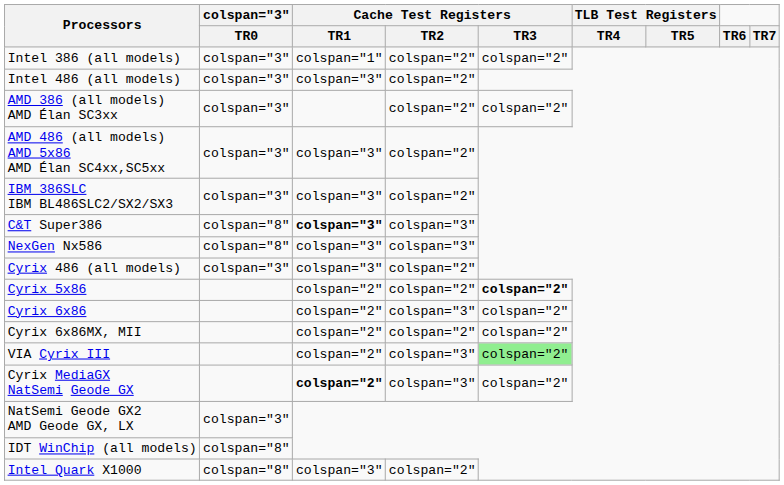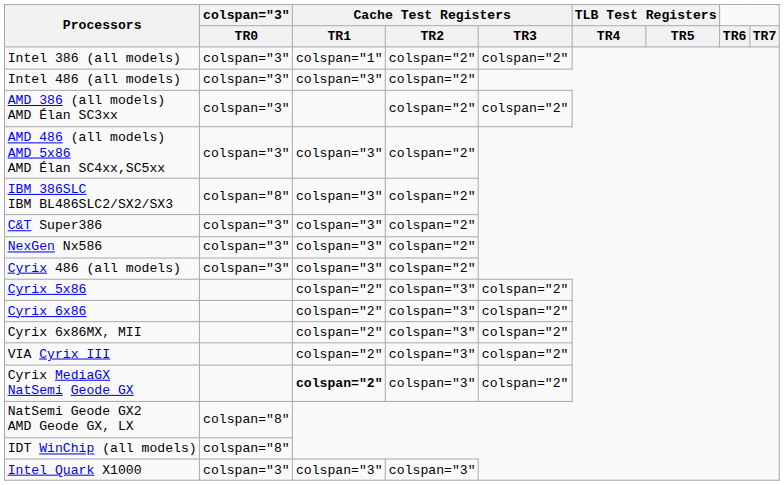IBM 386SLC IBM BL486SLC2/SX2/SX3 | colspan="3" / TR0: colspan="3" -> colspan="8"
C&T Super386 | colspan="3" / TR0: colspan="8" -> colspan="3"
C&T Super386 | Cache Test Registers / TR1: bold -> normal
C&T Super386 | Cache Test Registers / TR2: colspan="3" -> colspan="2"
NexGen Nx586 | colspan="3" / TR0: colspan="8" -> colspan="3"
NexGen Nx586 | Cache Test Registers / TR2: colspan="3" -> colspan="2"
Cyrix 5x86 | Cache Test Registers / TR2: colspan="2" -> colspan="3"
Cyrix 5x86 | Cache Test Registers / TR3: bold -> normal
Cyrix 6x86MX, MII | Cache Test Registers / TR2: colspan="2" -> colspan="3"
VIA Cyrix III | Cache Test Registers / TR3: lightgreen background -> no background
NatSemi Geode GX2 AMD Geode GX, LX | colspan="3" / TR0: colspan="3" -> colspan="8"
Intel Quark X1000 | colspan="3" / TR0: colspan="8" -> colspan="3"
Intel Quark X1000 | Cache Test Registers / TR2: colspan="2" -> colspan="3"
